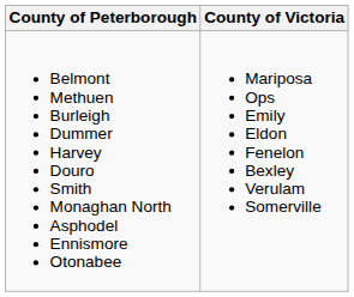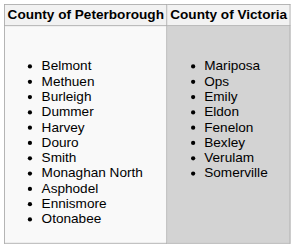row 2 | County of Victoria: no background -> lightgrey background
